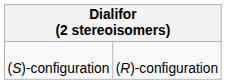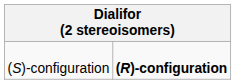(S)-configuration | column 2: normal -> bold
